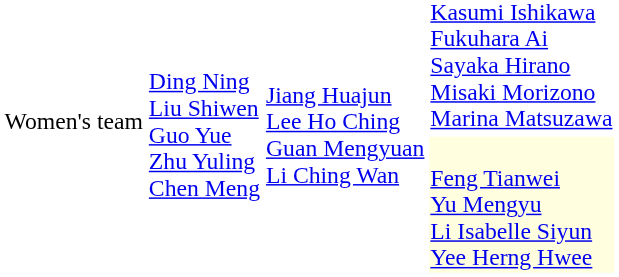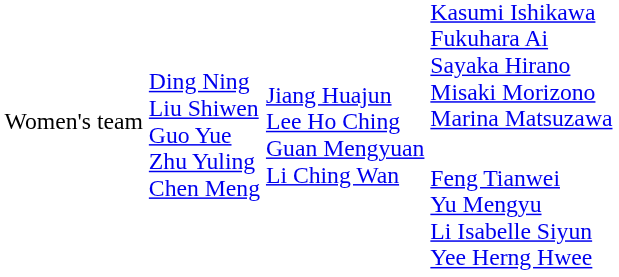row 2 | column 4: lightyellow background -> no background
